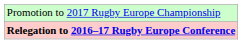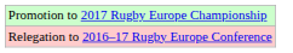row 2 | column 1: bold -> normal
